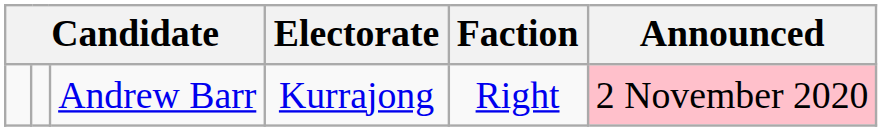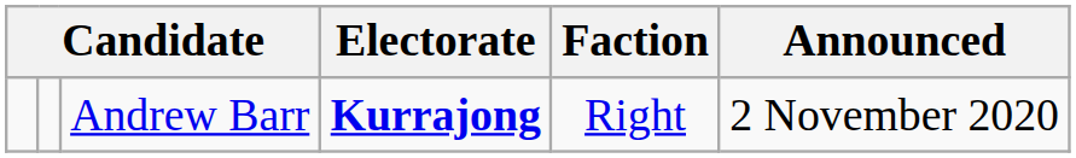Andrew Barr | Electorate: normal -> bold
Andrew Barr | Announced: pink background -> no background
